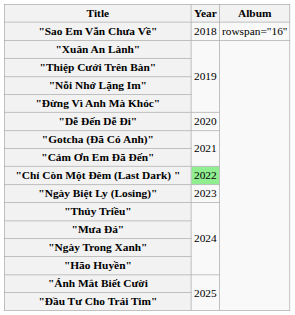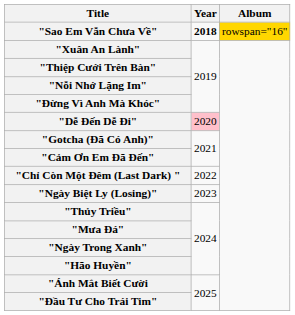"Sao Em Vẫn Chưa Về" | Year: normal -> bold
"Sao Em Vẫn Chưa Về" | Album: no background -> gold background
"Dễ Đến Dễ Đi" | Year: no background -> pink background
"Chỉ Còn Một Đêm (Last Dark) " | Year: lightgreen background -> no background
